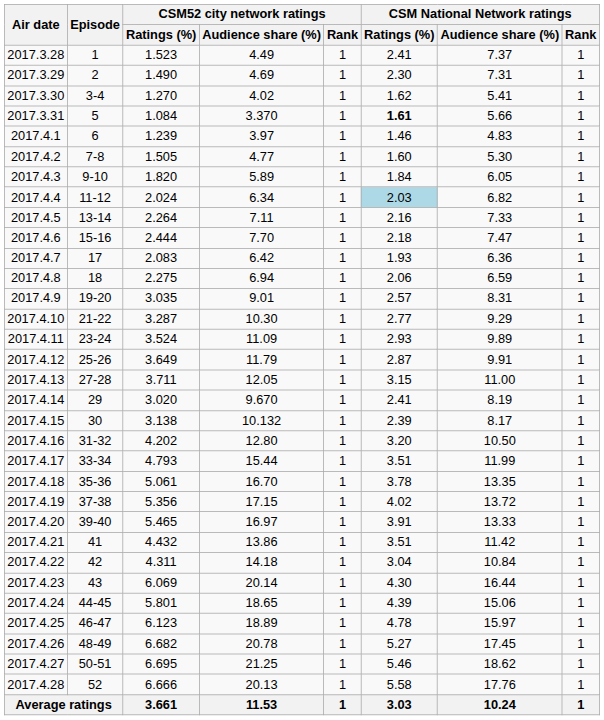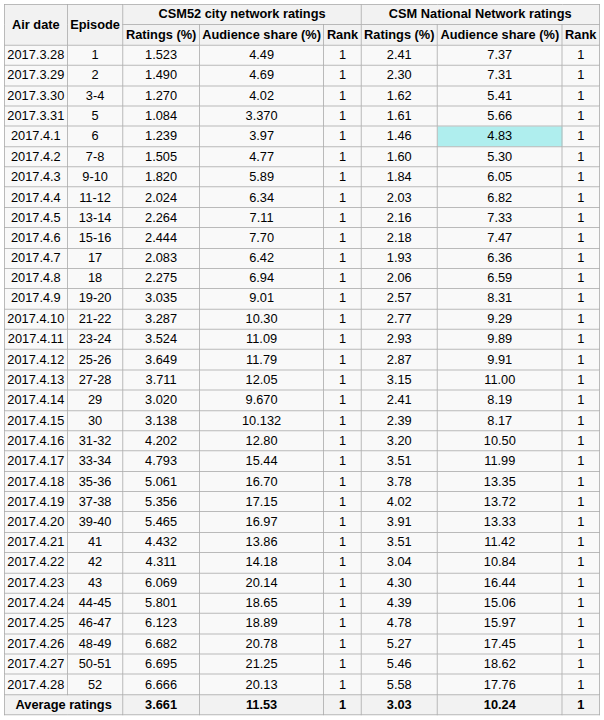2017.3.31 | CSM National Network ratings / Ratings (%): bold -> normal
2017.4.1 | CSM National Network ratings / Audience share (%): no background -> paleturquoise background
2017.4.4 | CSM National Network ratings / Ratings (%): lightblue background -> no background
